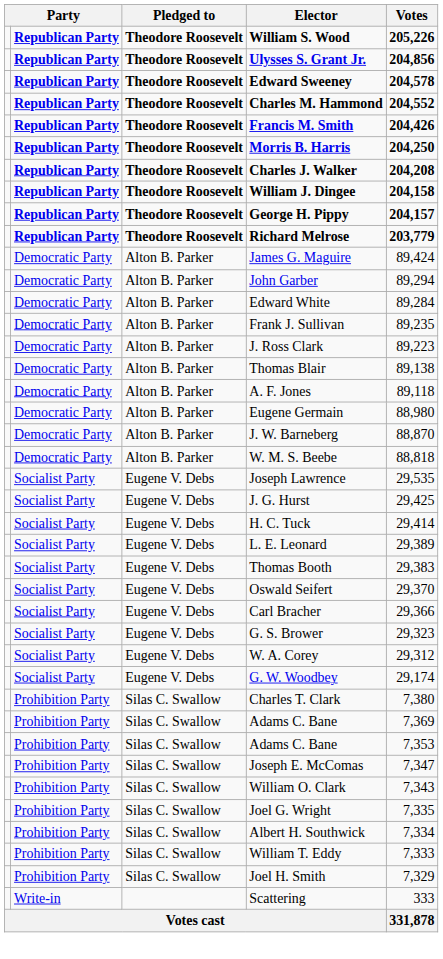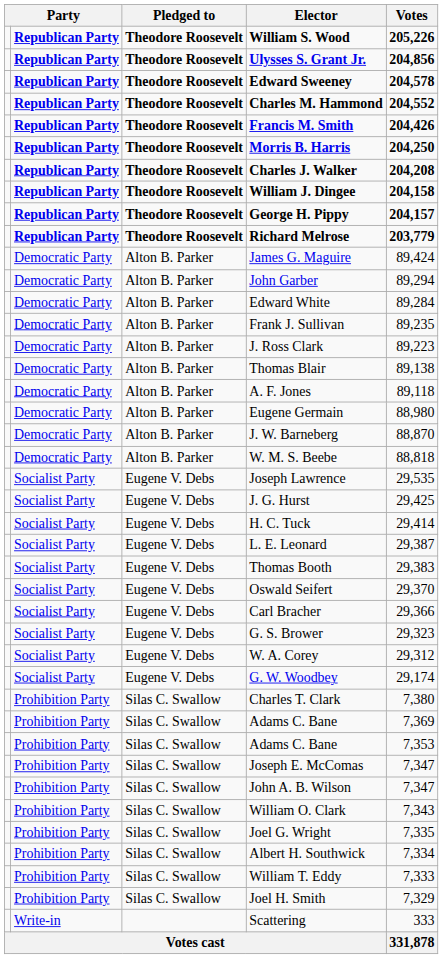L. E. Leonard | Votes: 29,389 -> 29,387
+ row: Prohibition Party | Silas C. Swallow | John A. B. Wilson | 7,347
